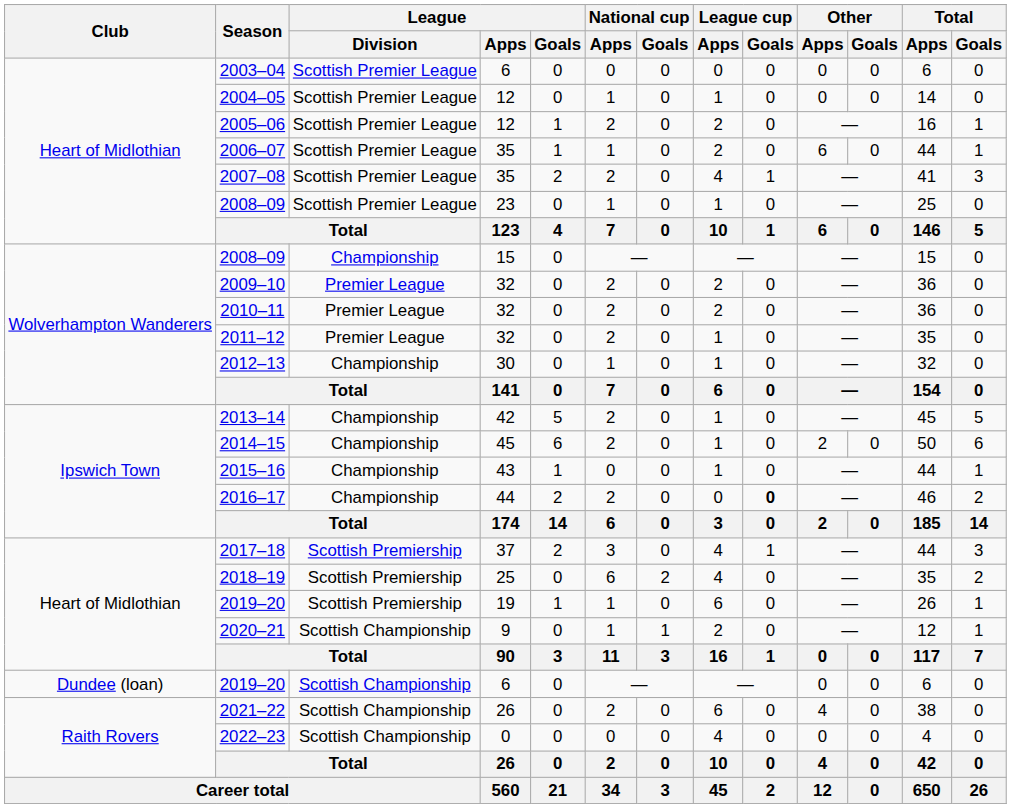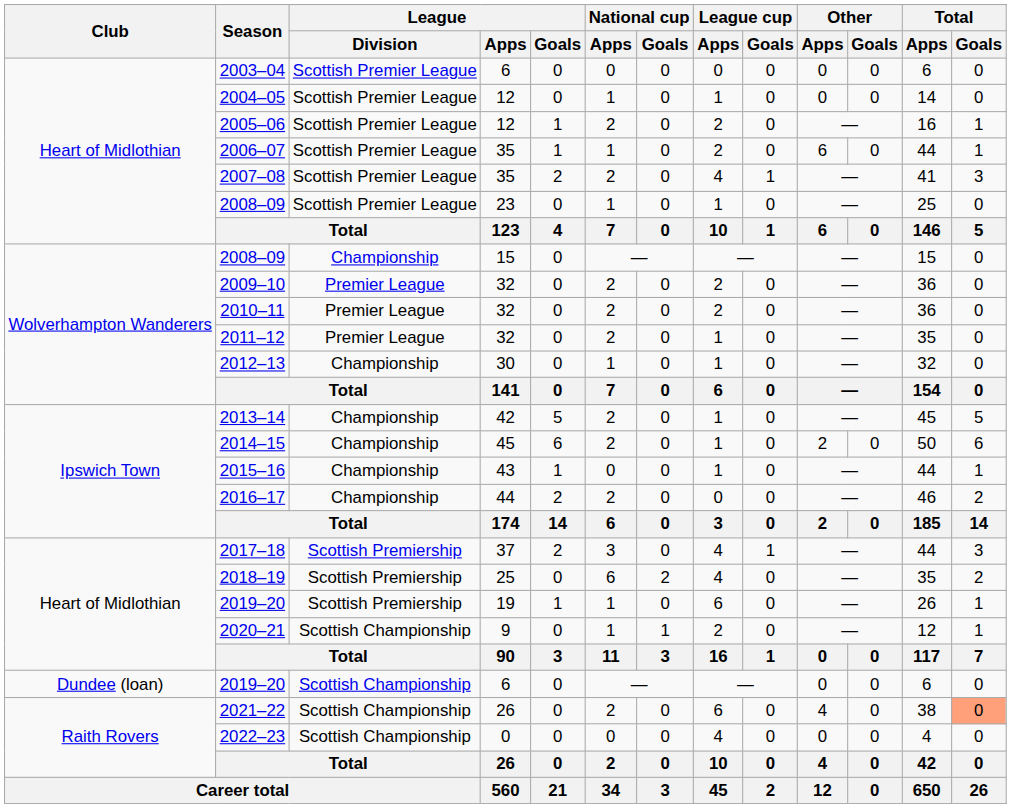2016–17 | League cup / Goals: bold -> normal
2021–22 | Total / Goals: no background -> lightsalmon background
